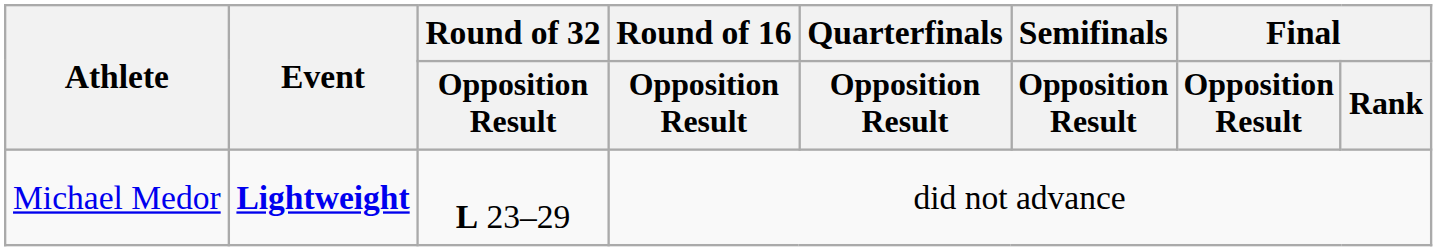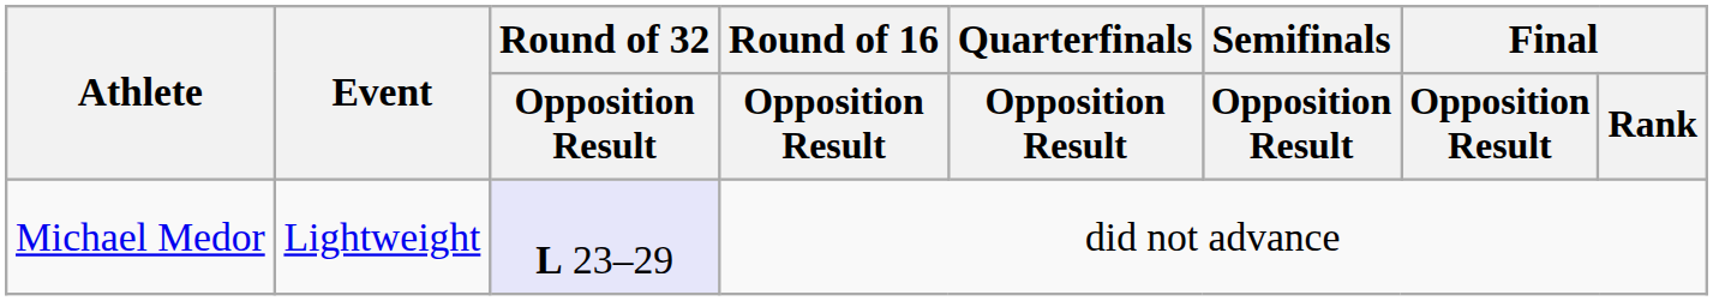Michael Medor | Event: bold -> normal
Michael Medor | Round of 32 / Opposition Result: no background -> lavender background
